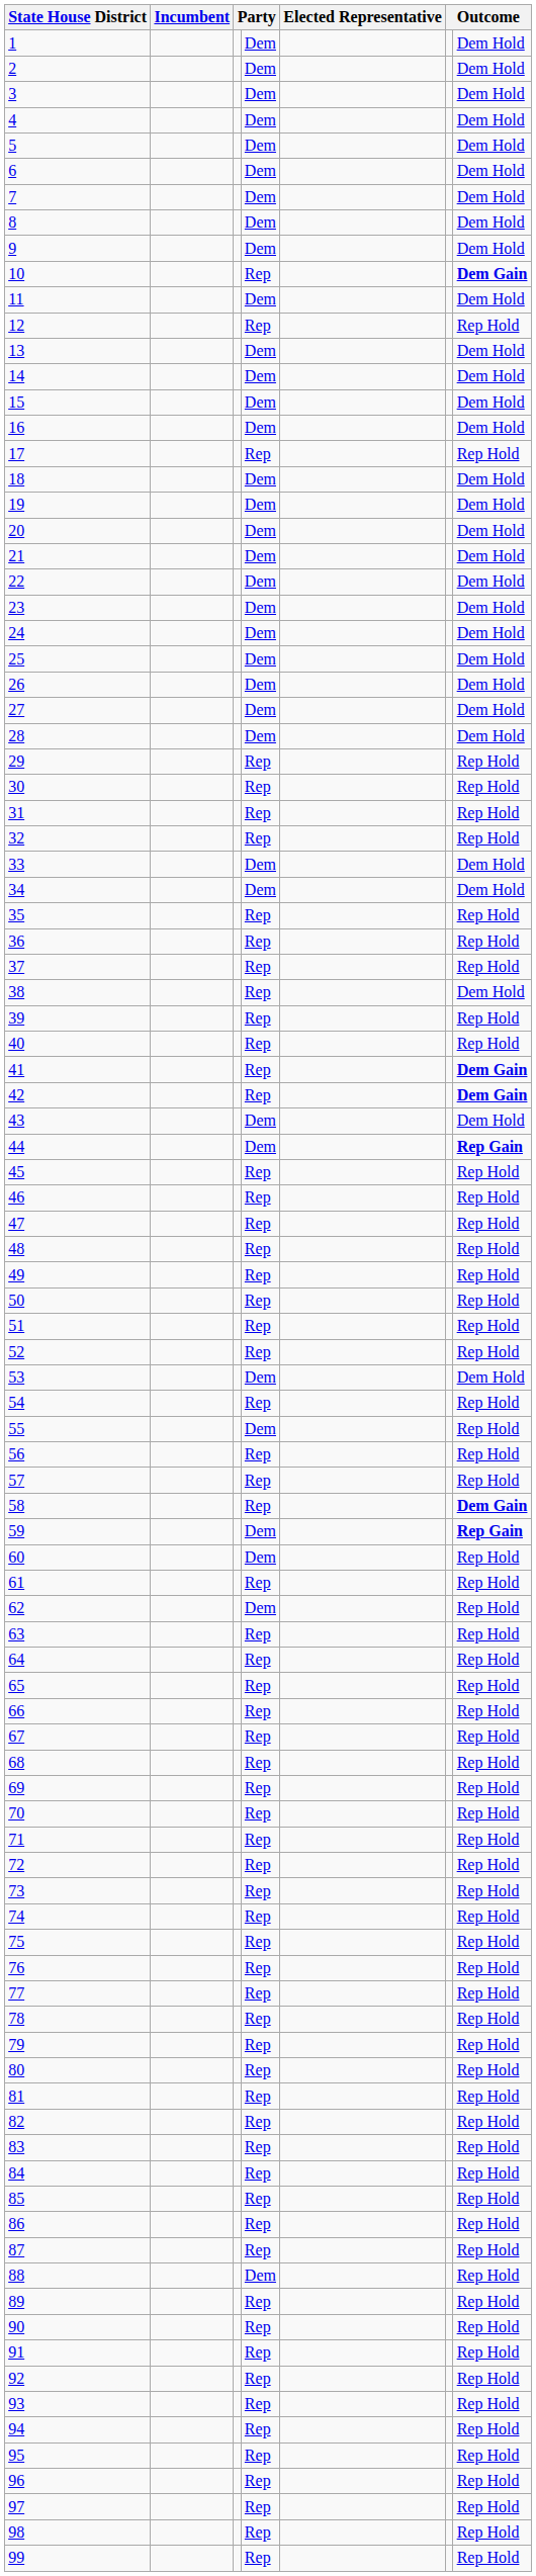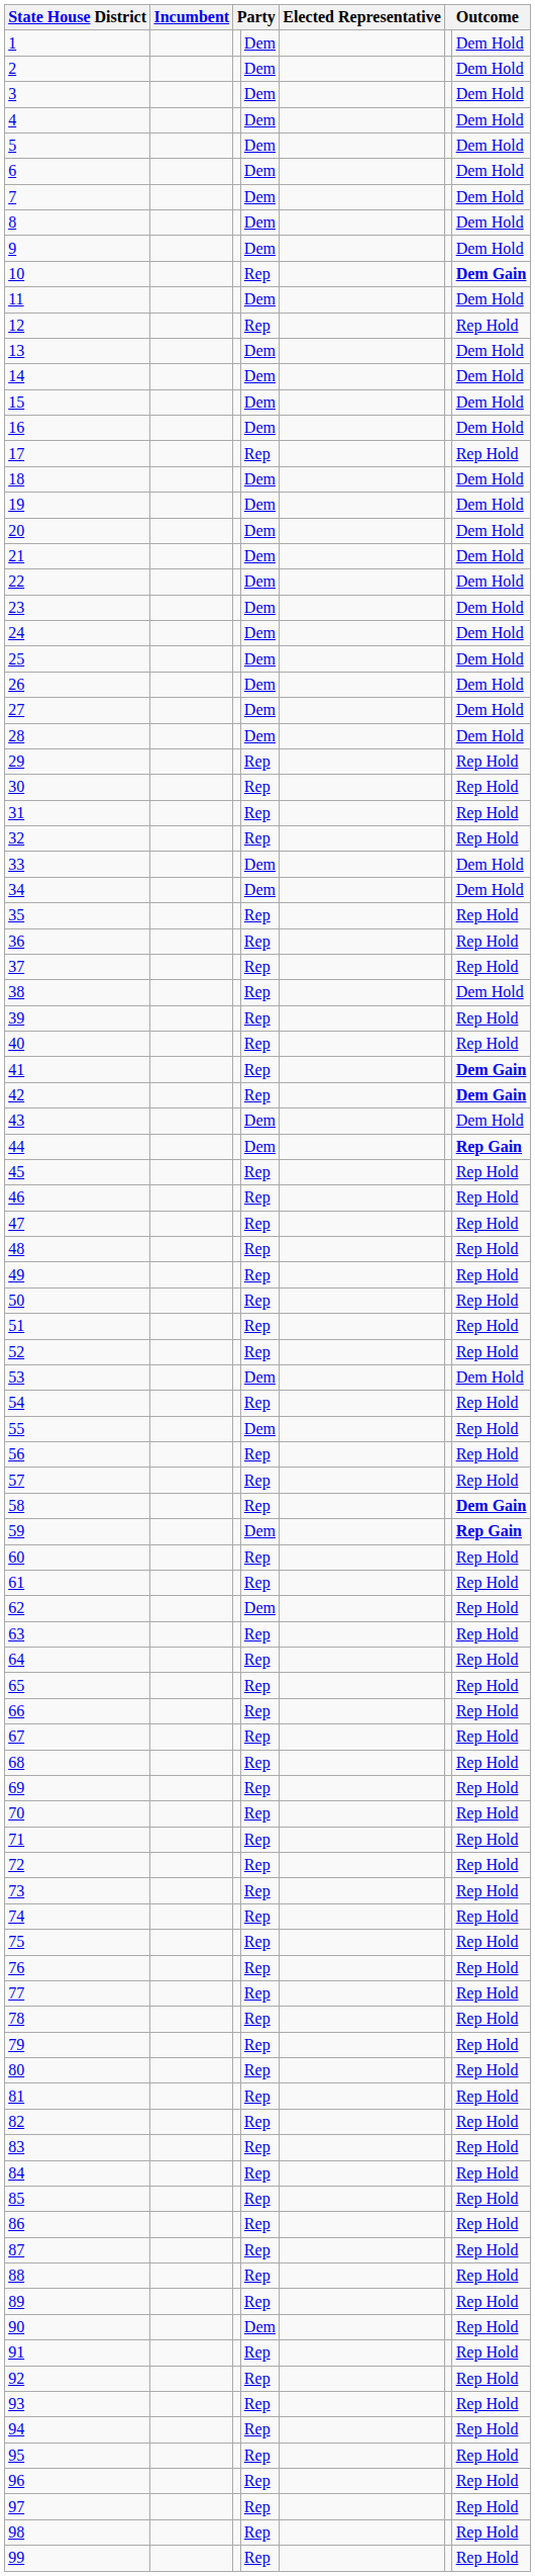60 | column 4: Dem -> Rep
88 | column 4: Dem -> Rep
90 | column 4: Rep -> Dem
